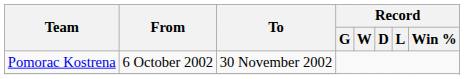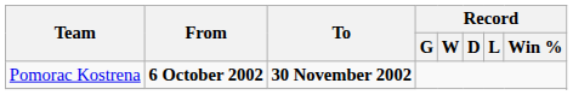Pomorac Kostrena | From: normal -> bold
Pomorac Kostrena | To: normal -> bold
